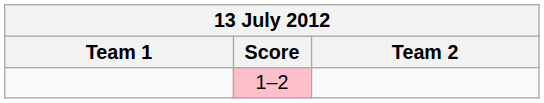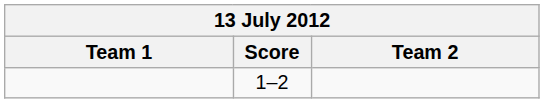row 3 | Score: pink background -> no background
